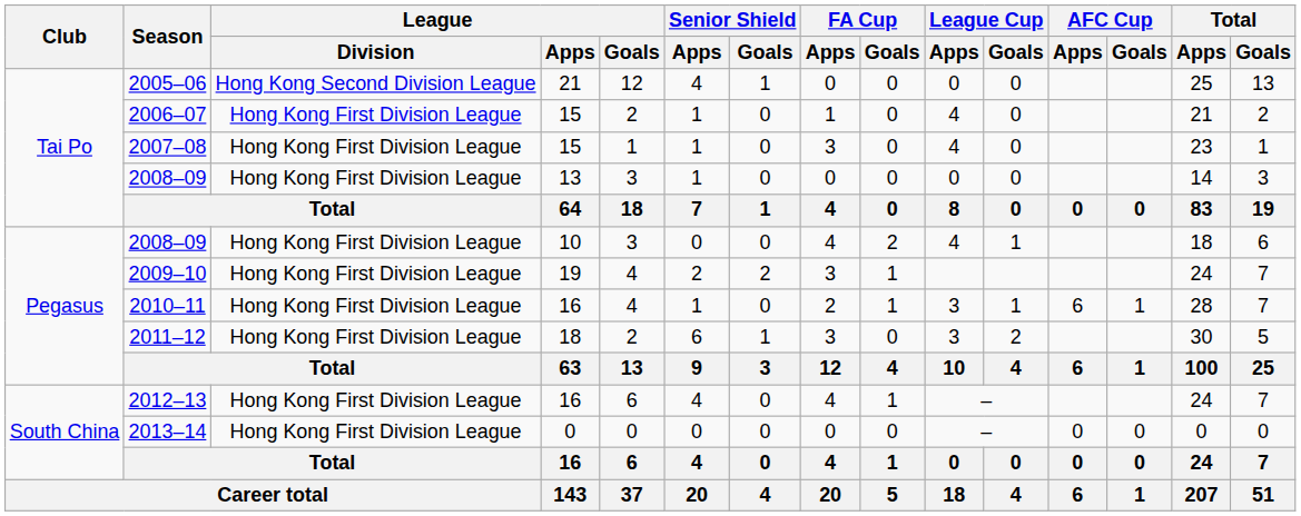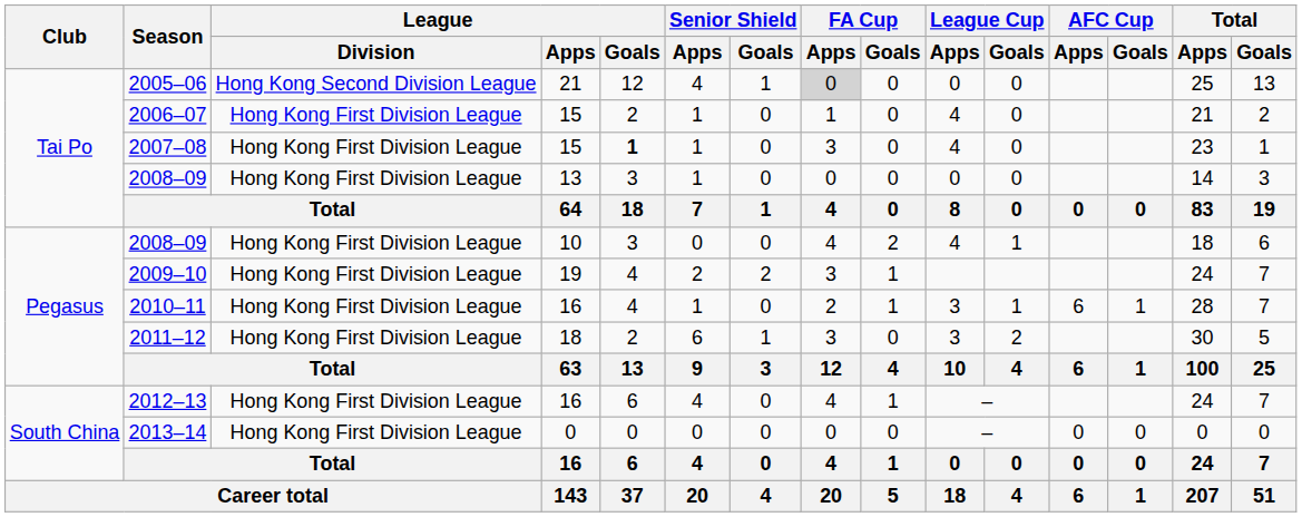2005–06 | FA Cup / Apps: no background -> lightgrey background
2007–08 | League / Goals: normal -> bold
